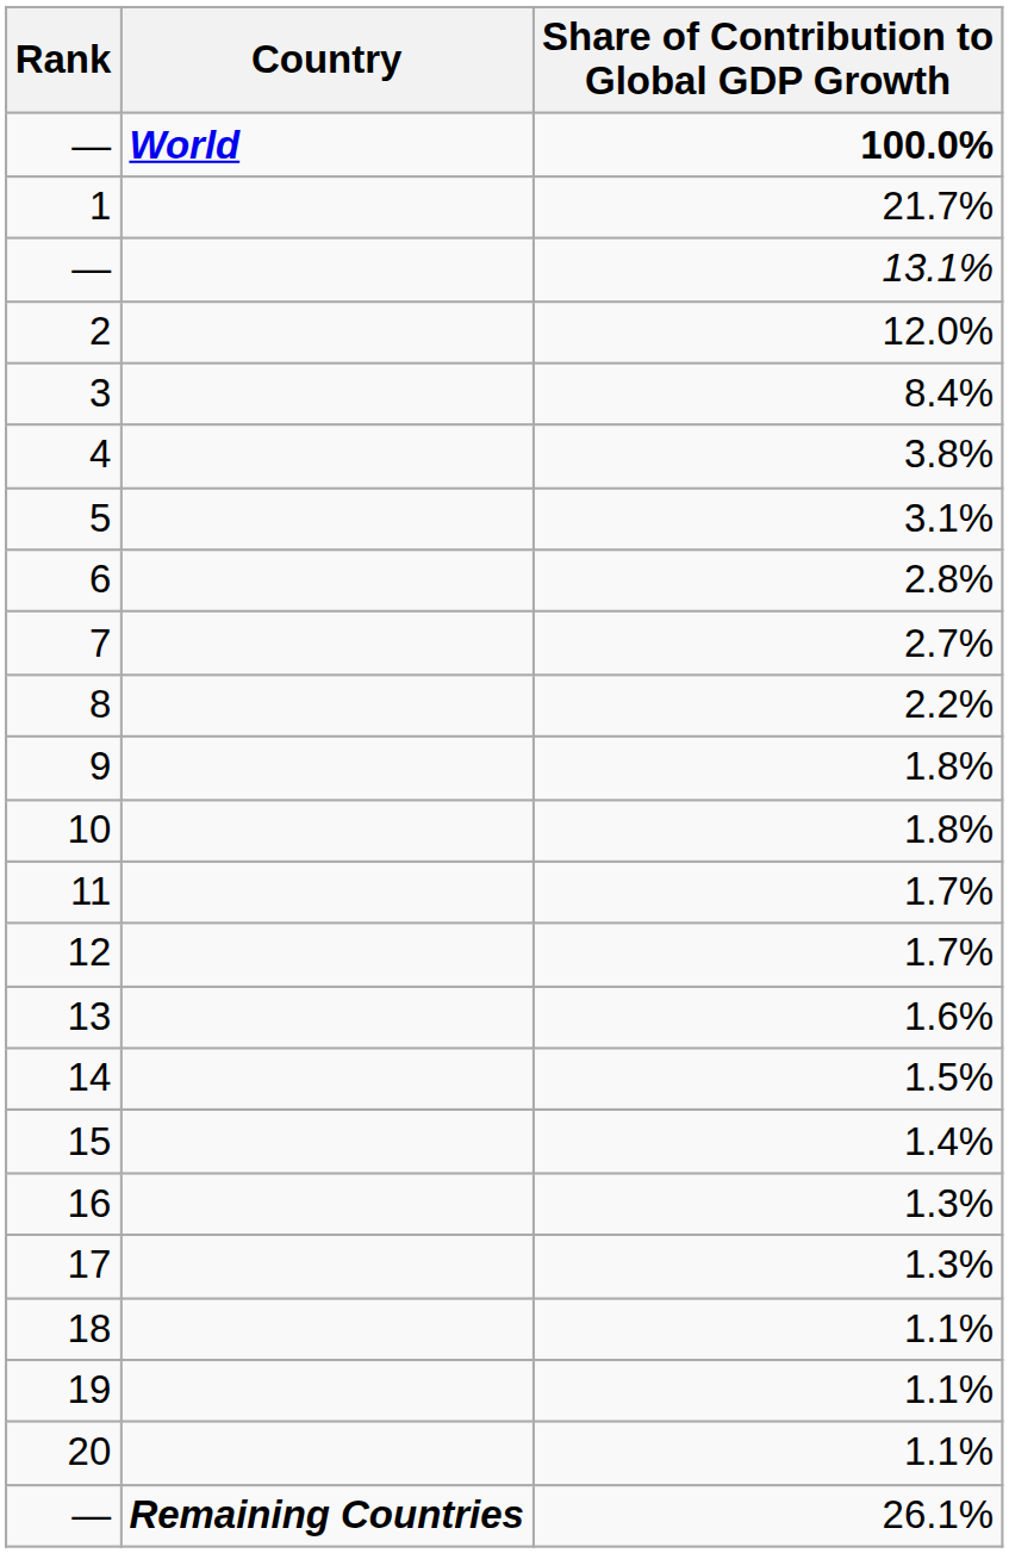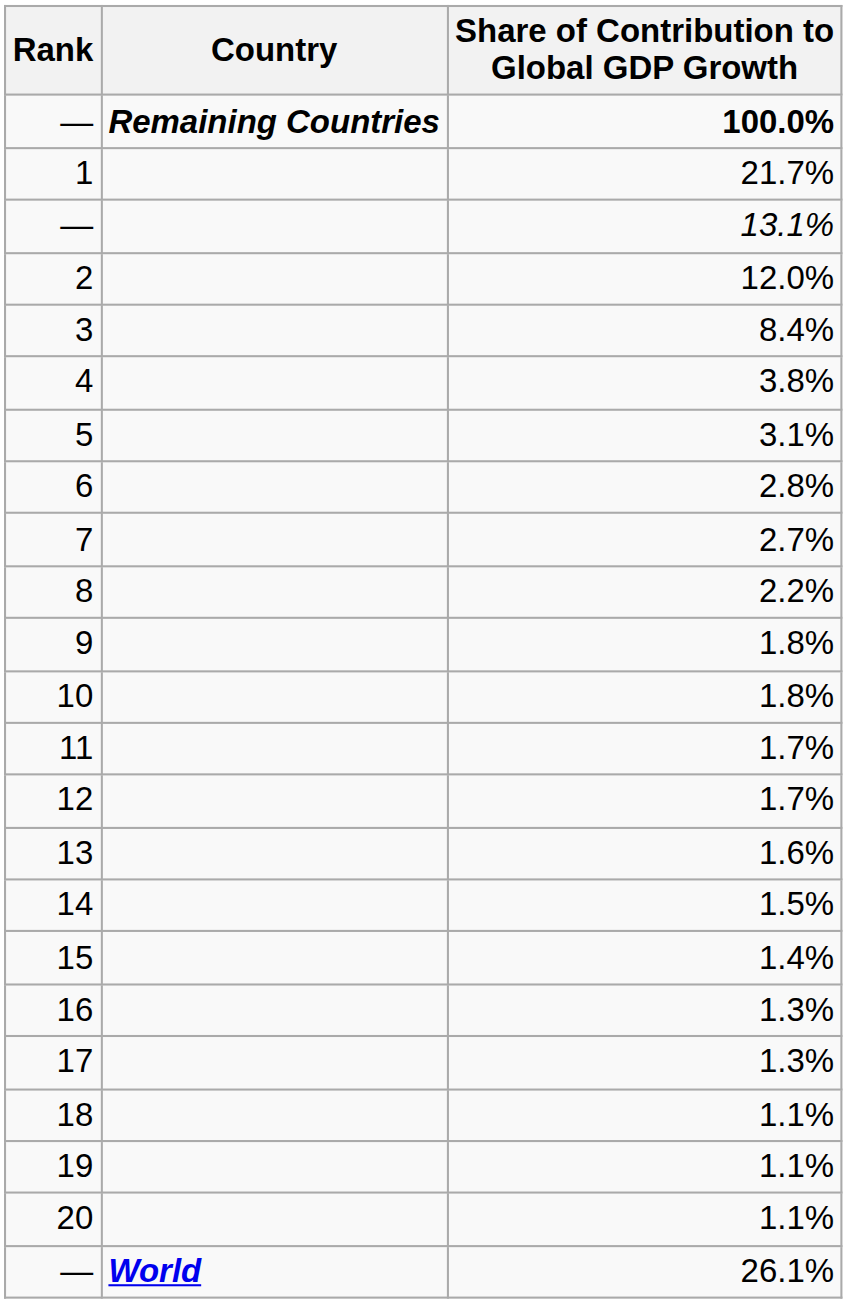— / 100.0% | Country: World -> Remaining Countries
— / 26.1% | Country: Remaining Countries -> World
